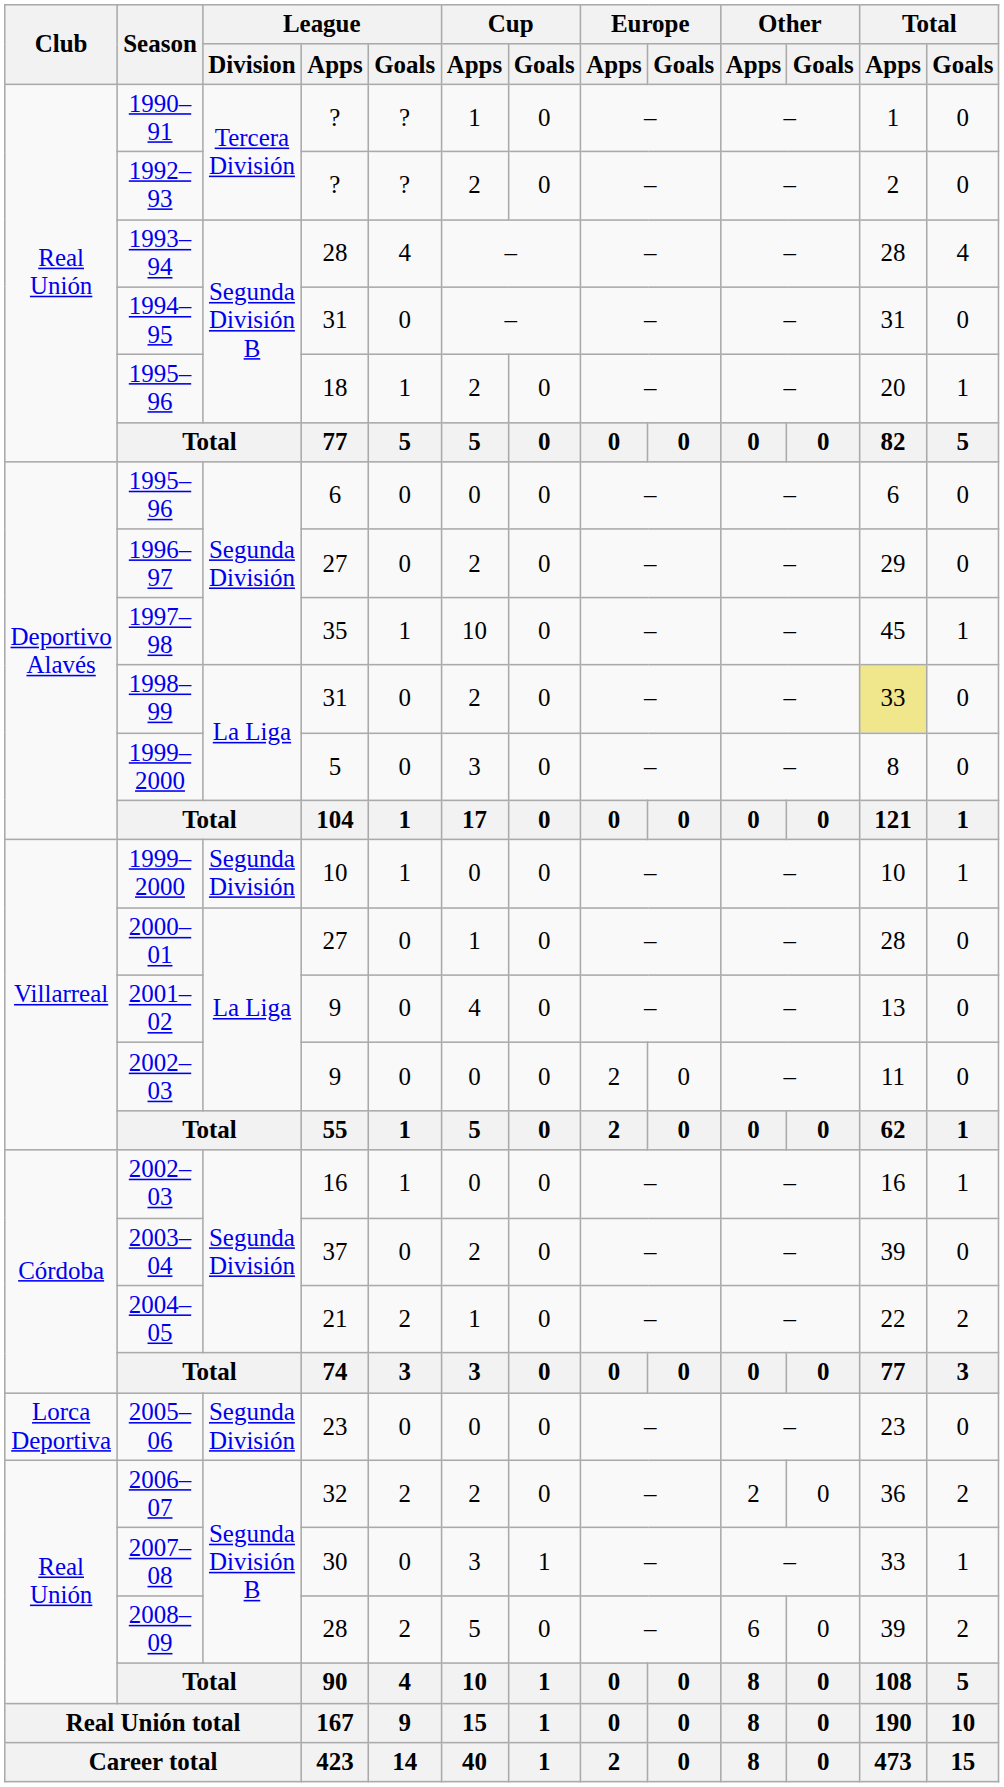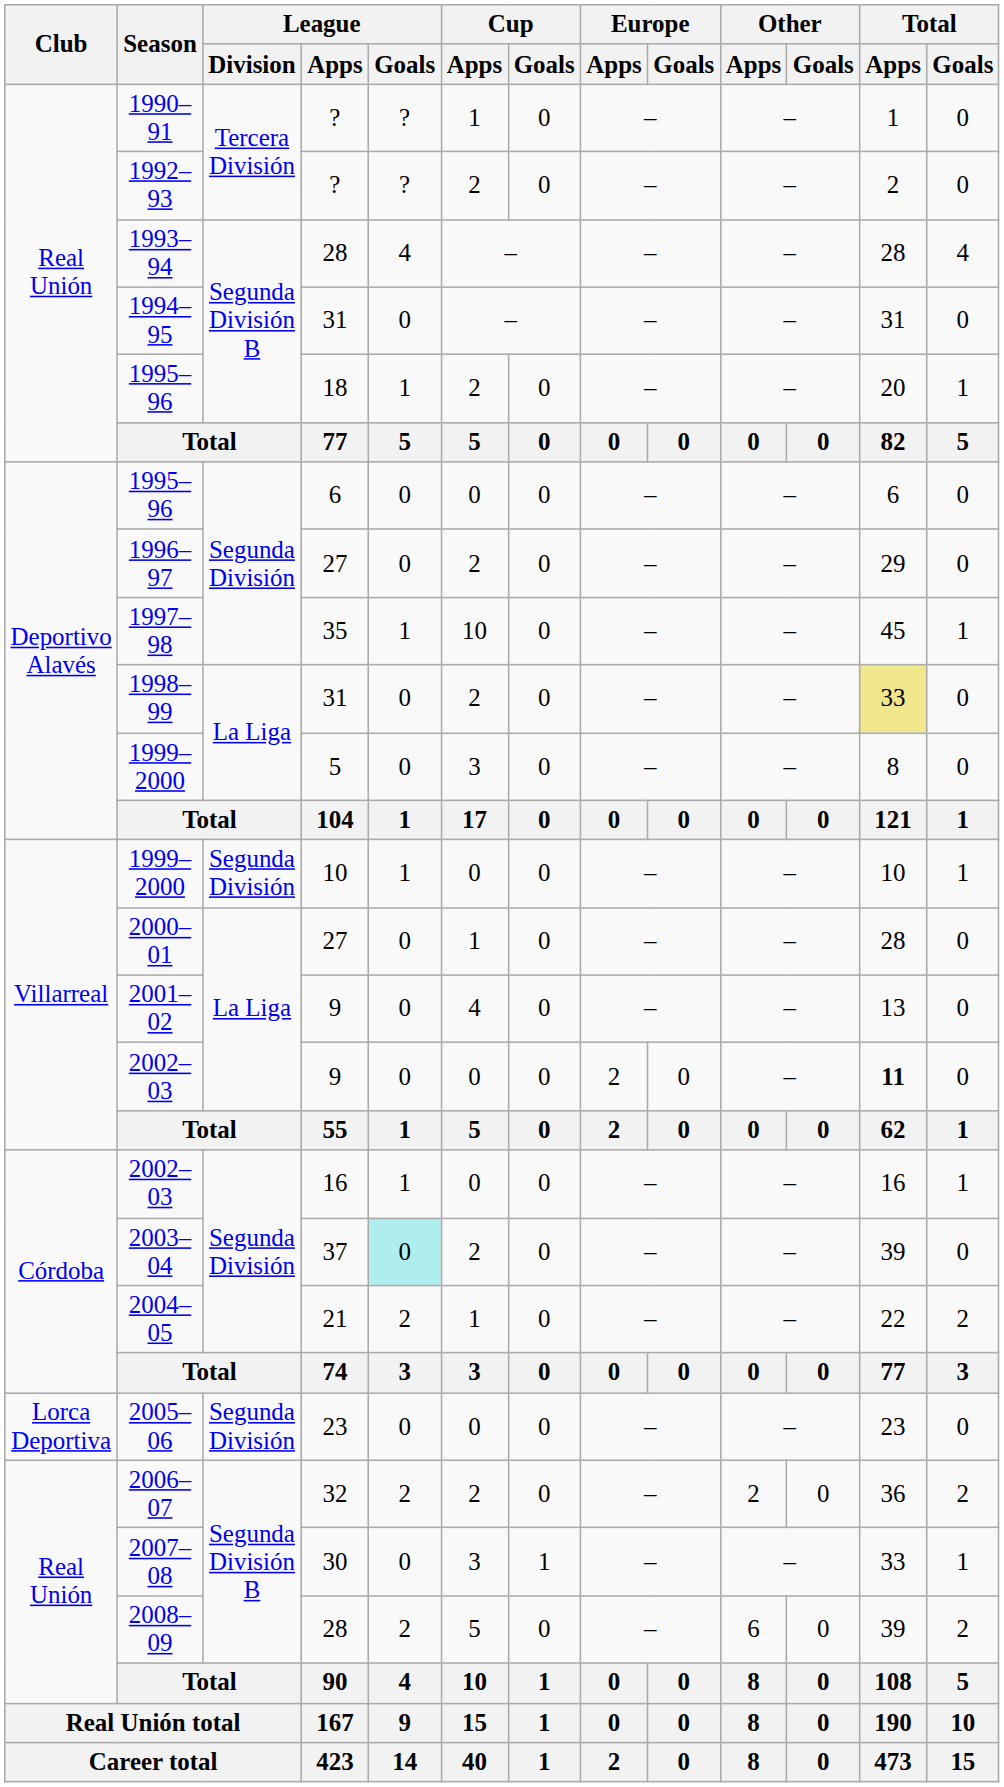2002–03 / 9 | Total / Apps: normal -> bold
2003–04 | League / Goals: no background -> paleturquoise background
